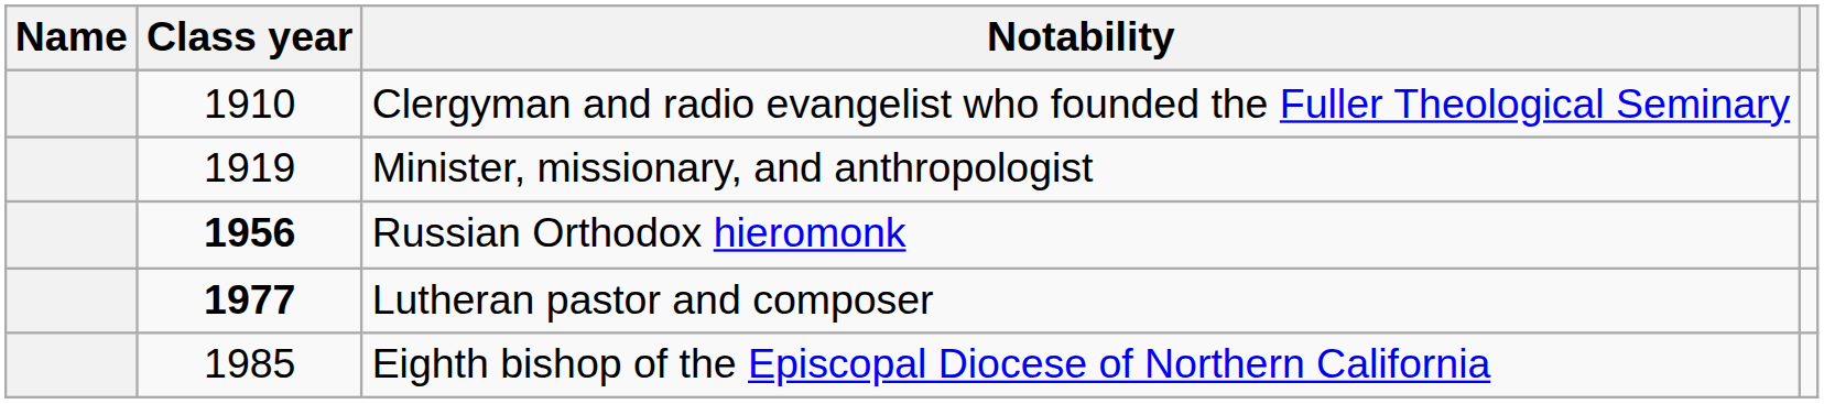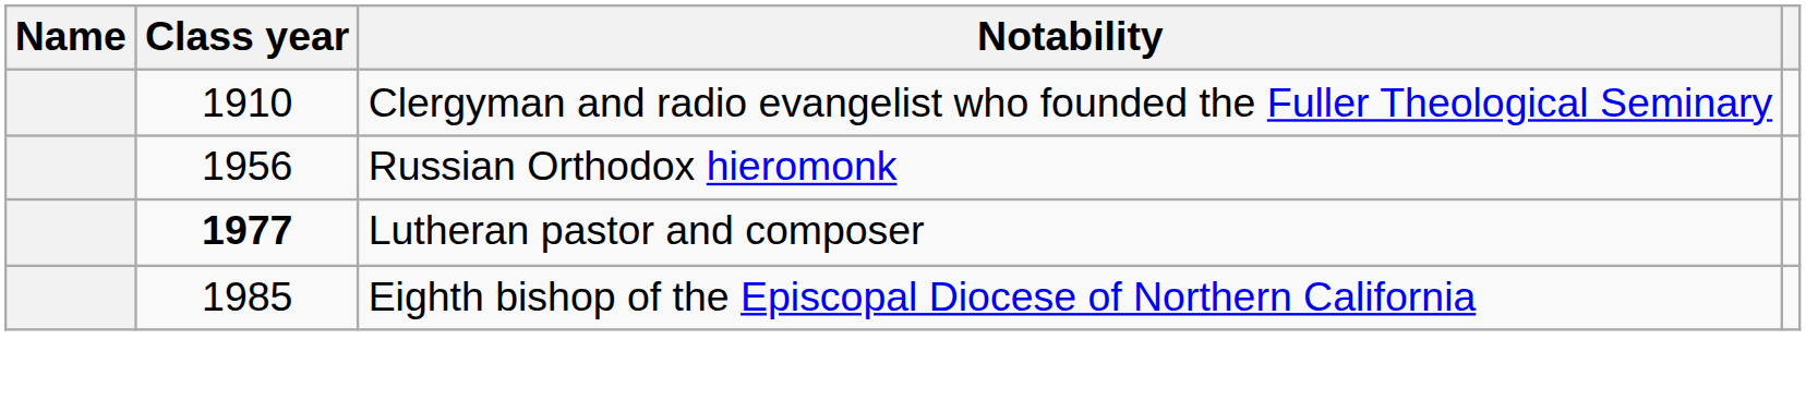- row: 1919 | Minister, missionary, and anthropologist
Russian Orthodox hieromonk | Class year: bold -> normal
